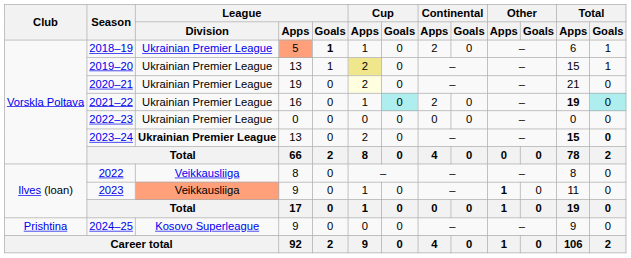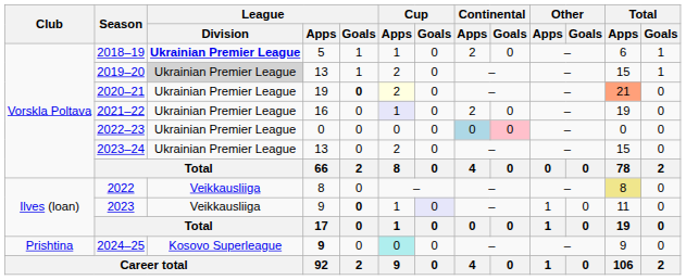2018–19 | League / Division: normal -> bold
2018–19 | League / Apps: lightsalmon background -> no background
2018–19 | League / Goals: bold -> normal
2019–20 | League / Division: no background -> lightgrey background
2019–20 | Cup / Apps: khaki background -> no background
2020–21 | League / Goals: normal -> bold
2020–21 | Total / Apps: no background -> lightsalmon background
2021–22 | Cup / Apps: no background -> lavender background
2021–22 | Cup / Goals: paleturquoise background -> no background
2021–22 | Total / Apps: bold -> normal
2021–22 | Total / Goals: paleturquoise background -> no background
2022–23 | Continental / Apps: no background -> lightblue background
2022–23 | Continental / Goals: no background -> pink background
2023–24 | League / Division: bold -> normal
2023–24 | Total / Apps: bold -> normal
2023–24 | Total / Goals: bold -> normal
2022 | Total / Apps: no background -> khaki background
2023 | League / Division: lightsalmon background -> no background
2023 | League / Goals: normal -> bold
2023 | Cup / Goals: no background -> lavender background
2023 | Other / Apps: bold -> normal
2024–25 | League / Apps: normal -> bold
2024–25 | Cup / Apps: no background -> paleturquoise background
